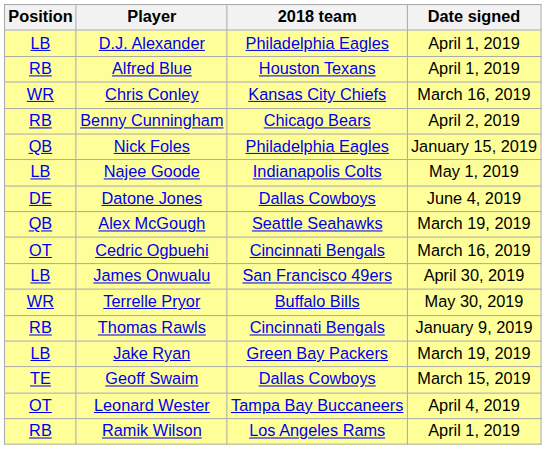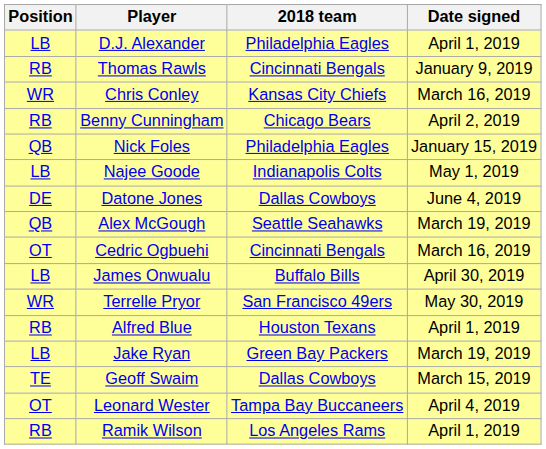rows swapped: Alfred Blue <-> Thomas Rawls
James Onwualu | 2018 team: San Francisco 49ers -> Buffalo Bills
Terrelle Pryor | 2018 team: Buffalo Bills -> San Francisco 49ers
